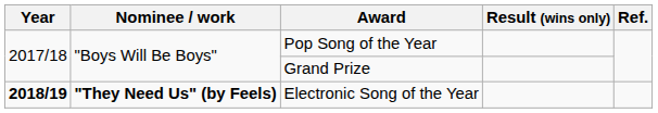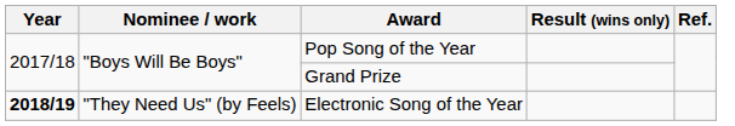Electronic Song of the Year | Nominee / work: bold -> normal
